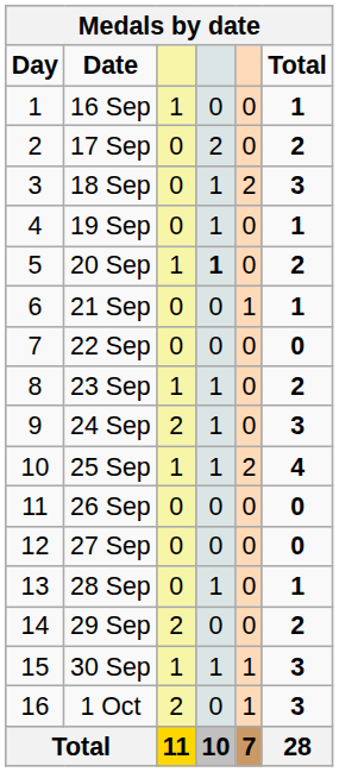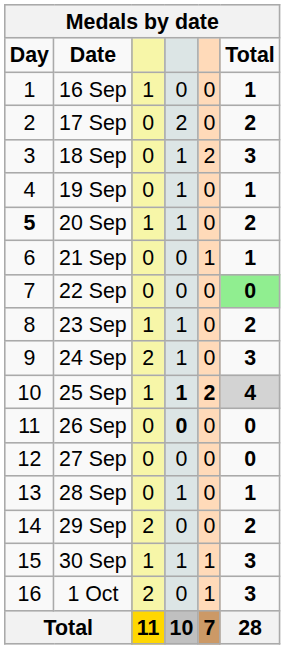20 Sep | Day: normal -> bold
20 Sep | column 4: bold -> normal
22 Sep | Total: no background -> lightgreen background
25 Sep | column 4: normal -> bold
25 Sep | column 5: normal -> bold
25 Sep | Total: no background -> lightgrey background
26 Sep | column 4: normal -> bold
